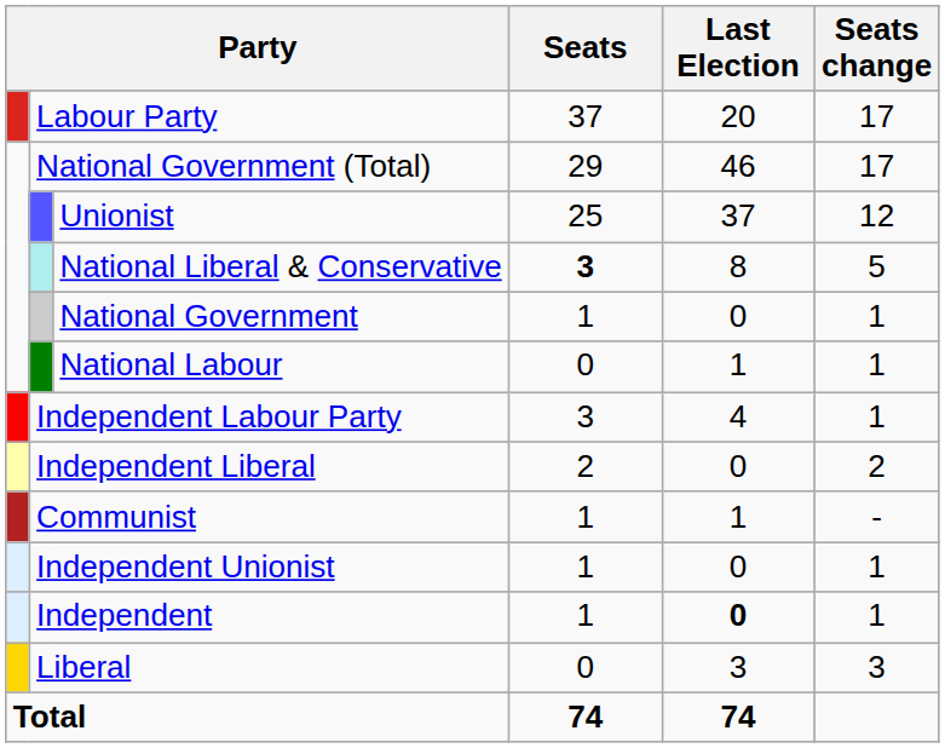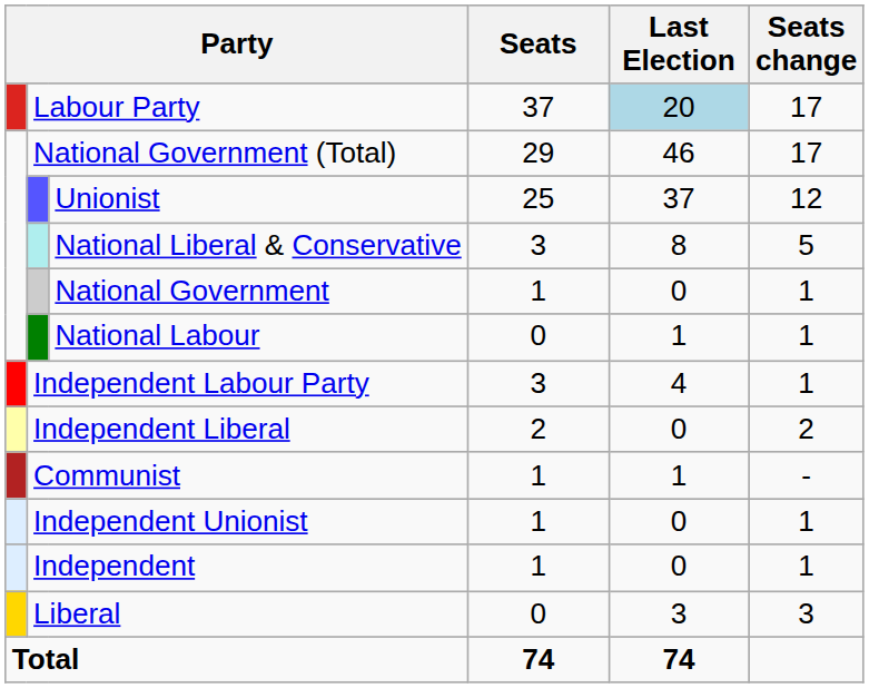Labour Party | Last Election: no background -> lightblue background
National Liberal & Conservative | Seats: bold -> normal
Independent | Last Election: bold -> normal
